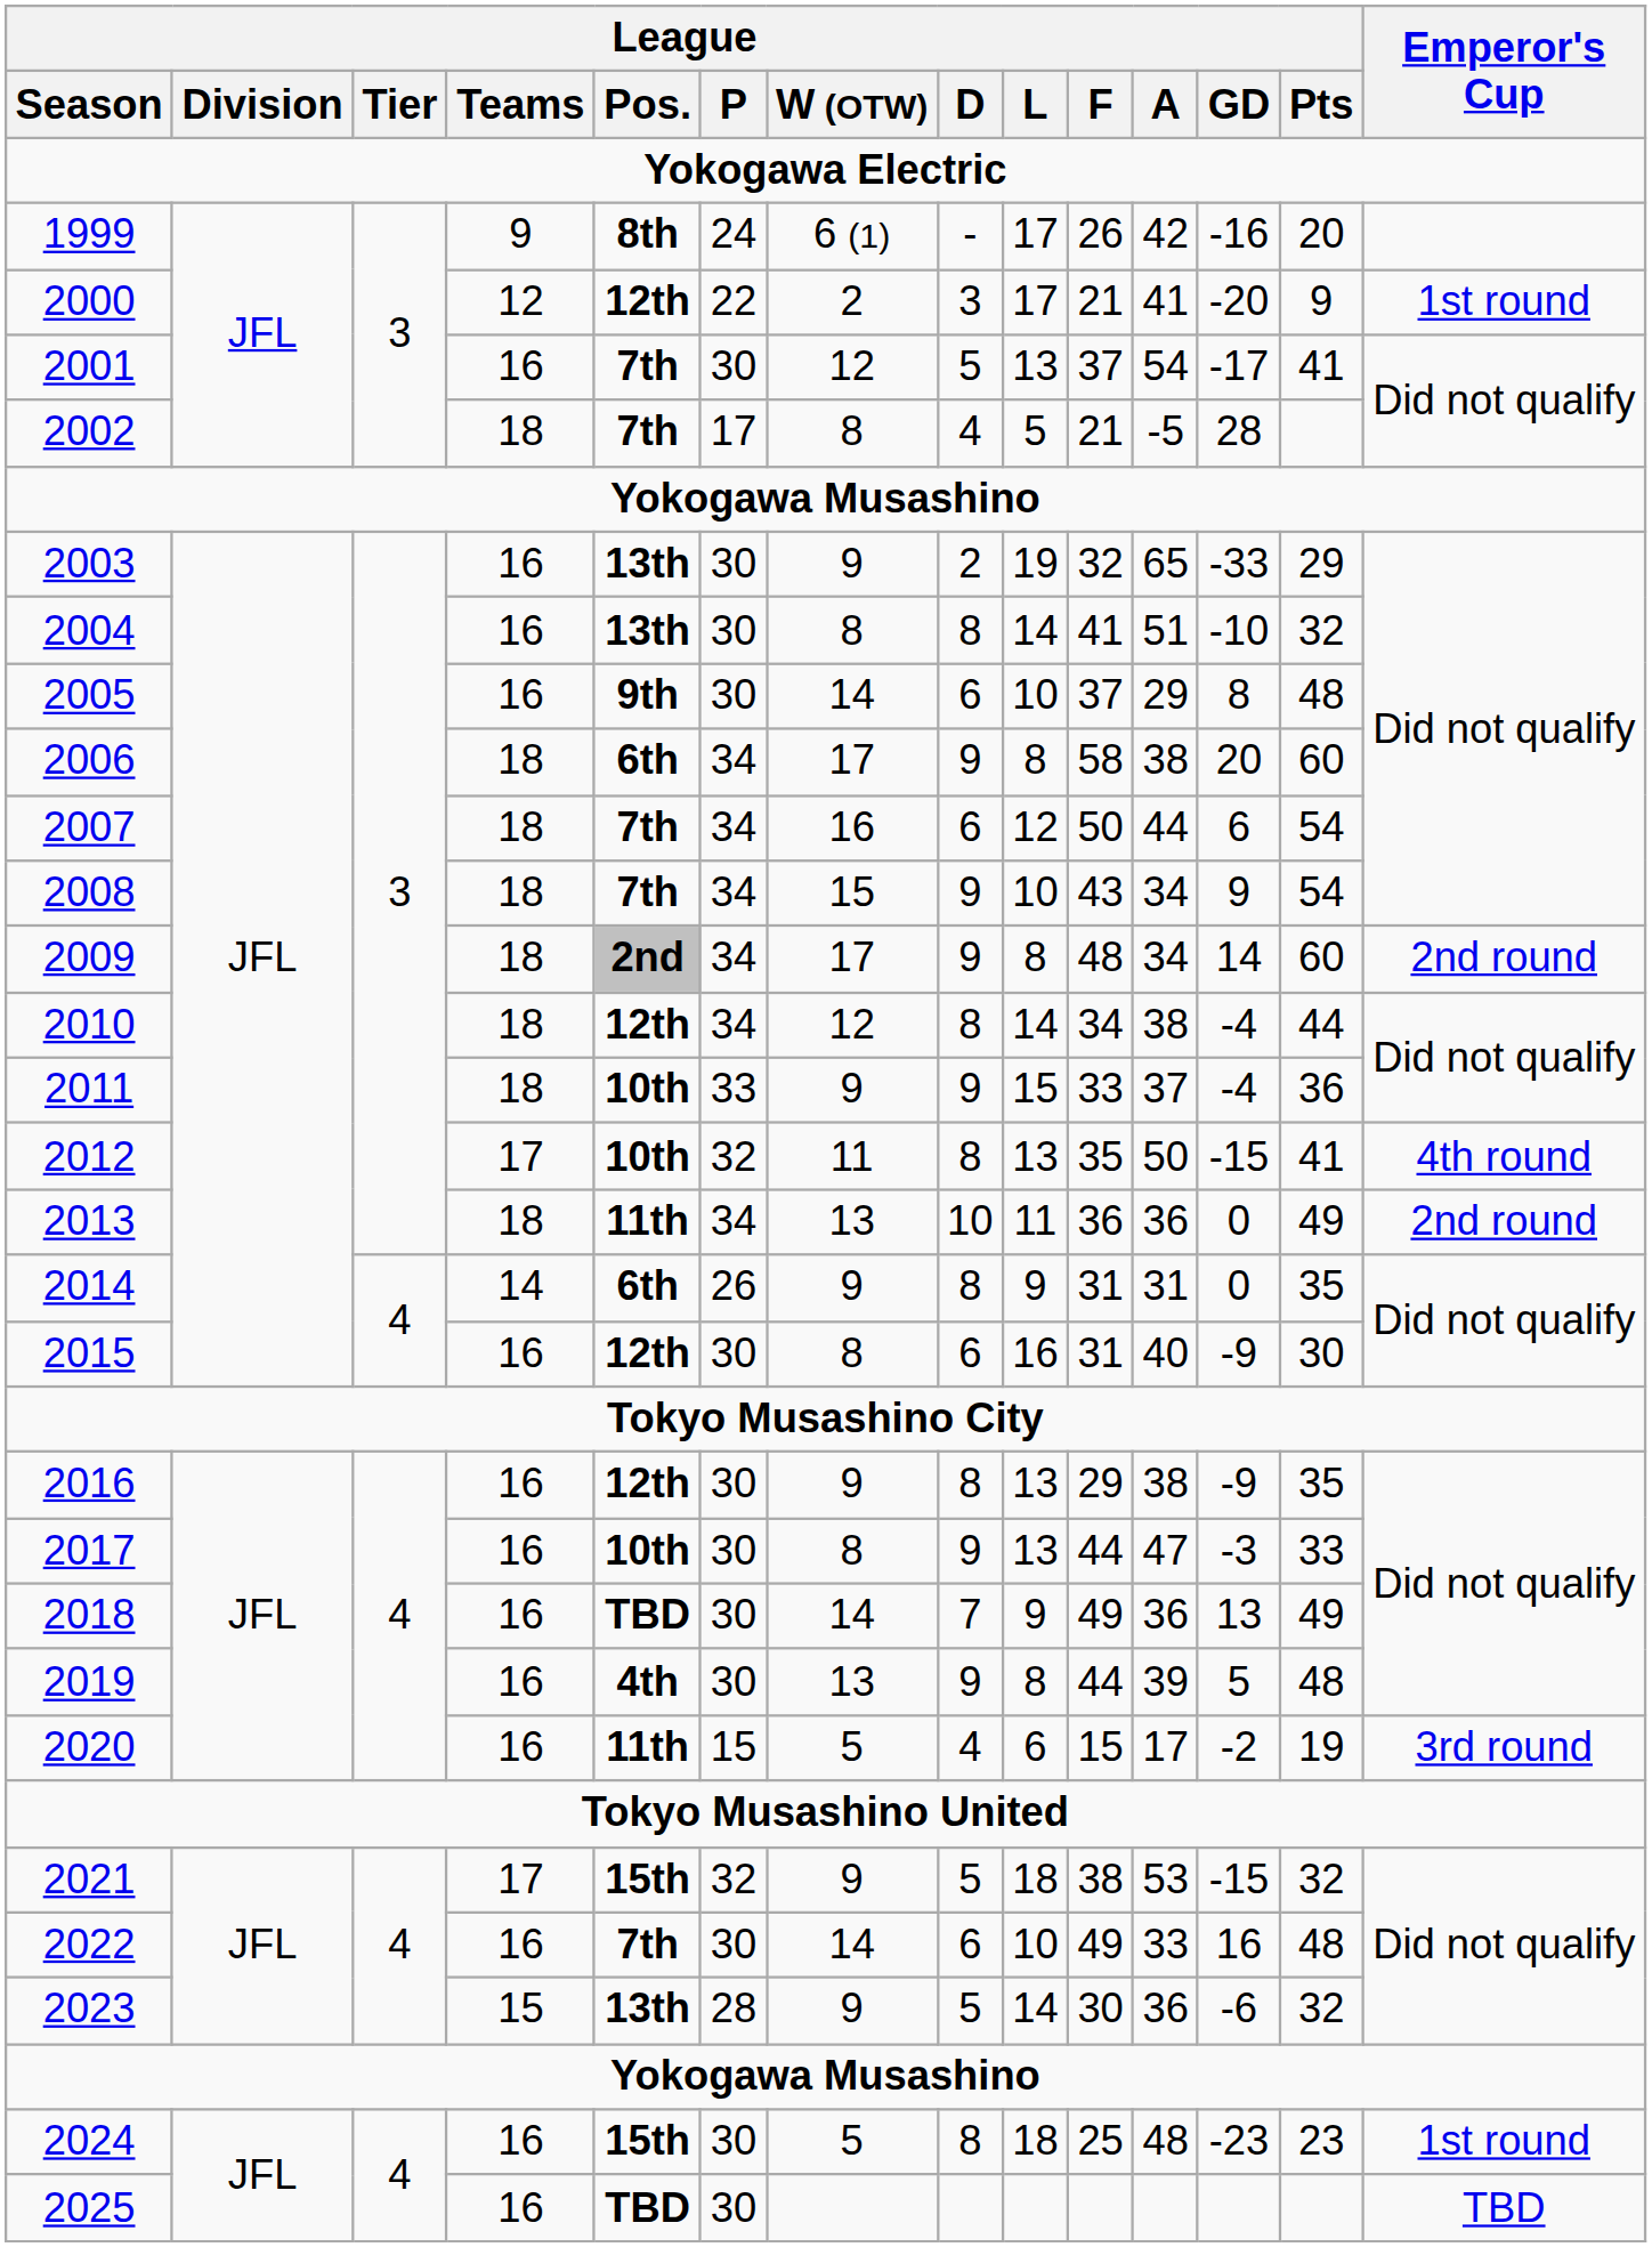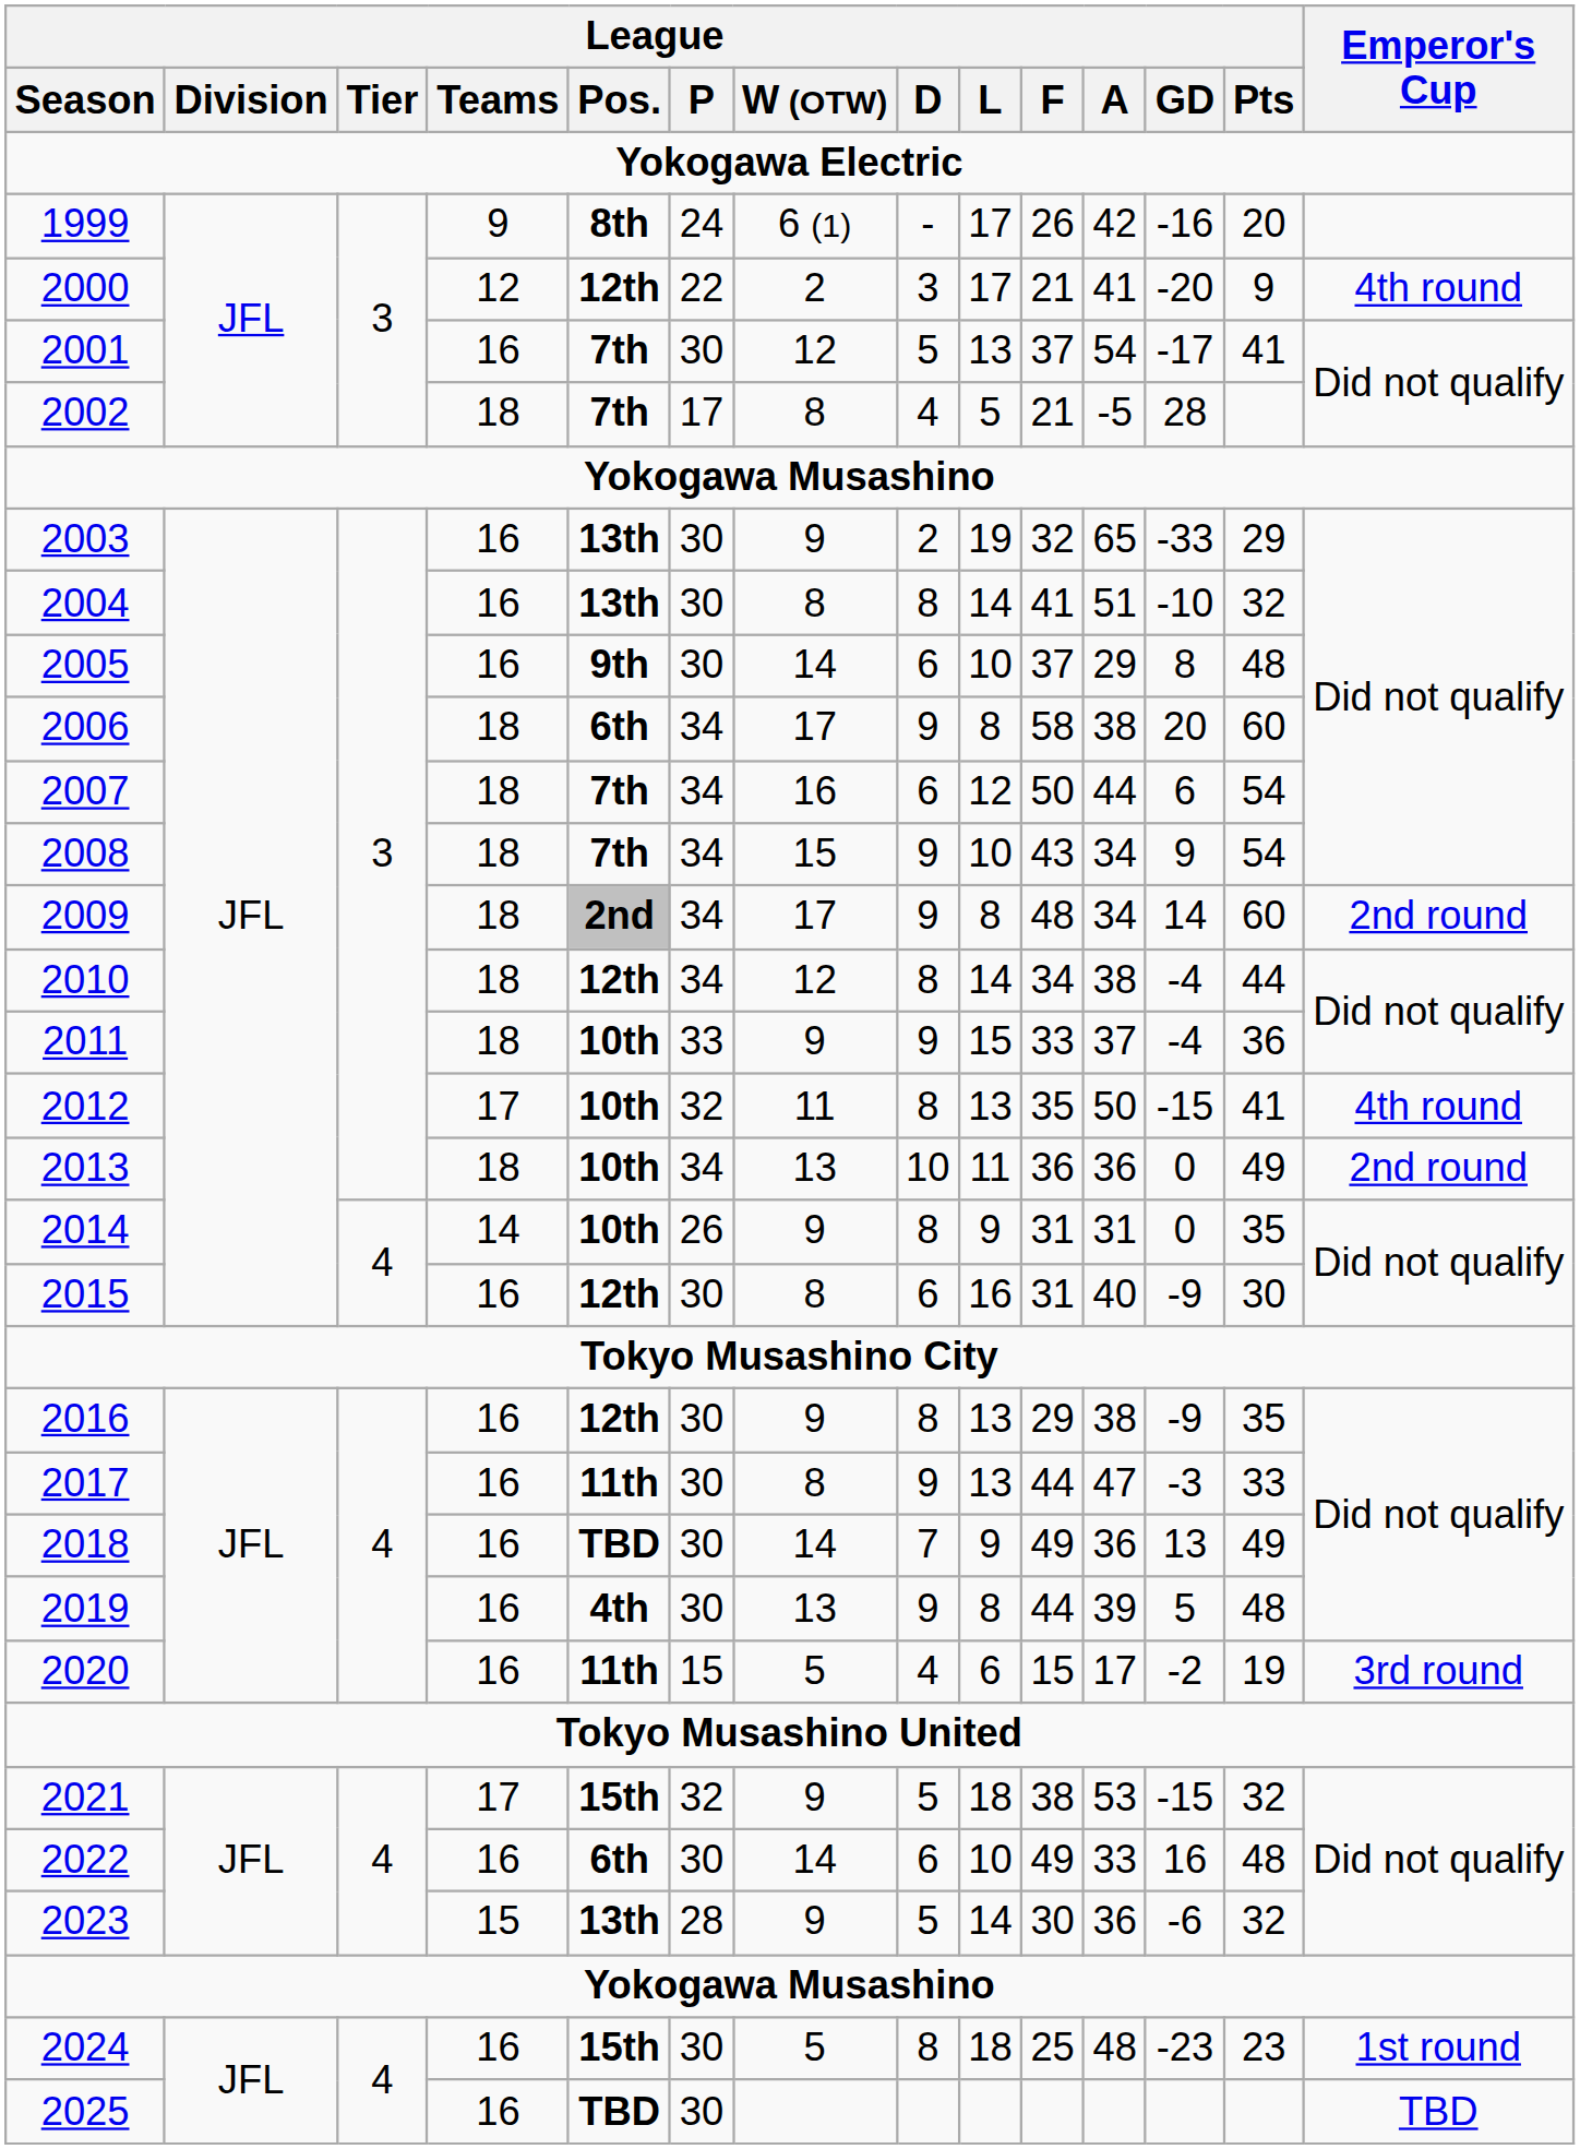2000 | Emperor's Cup: 1st round -> 4th round
2013 | League / Pos.: 11th -> 10th
2014 | League / Pos.: 6th -> 10th
2017 | League / Pos.: 10th -> 11th
2022 | League / Pos.: 7th -> 6th
